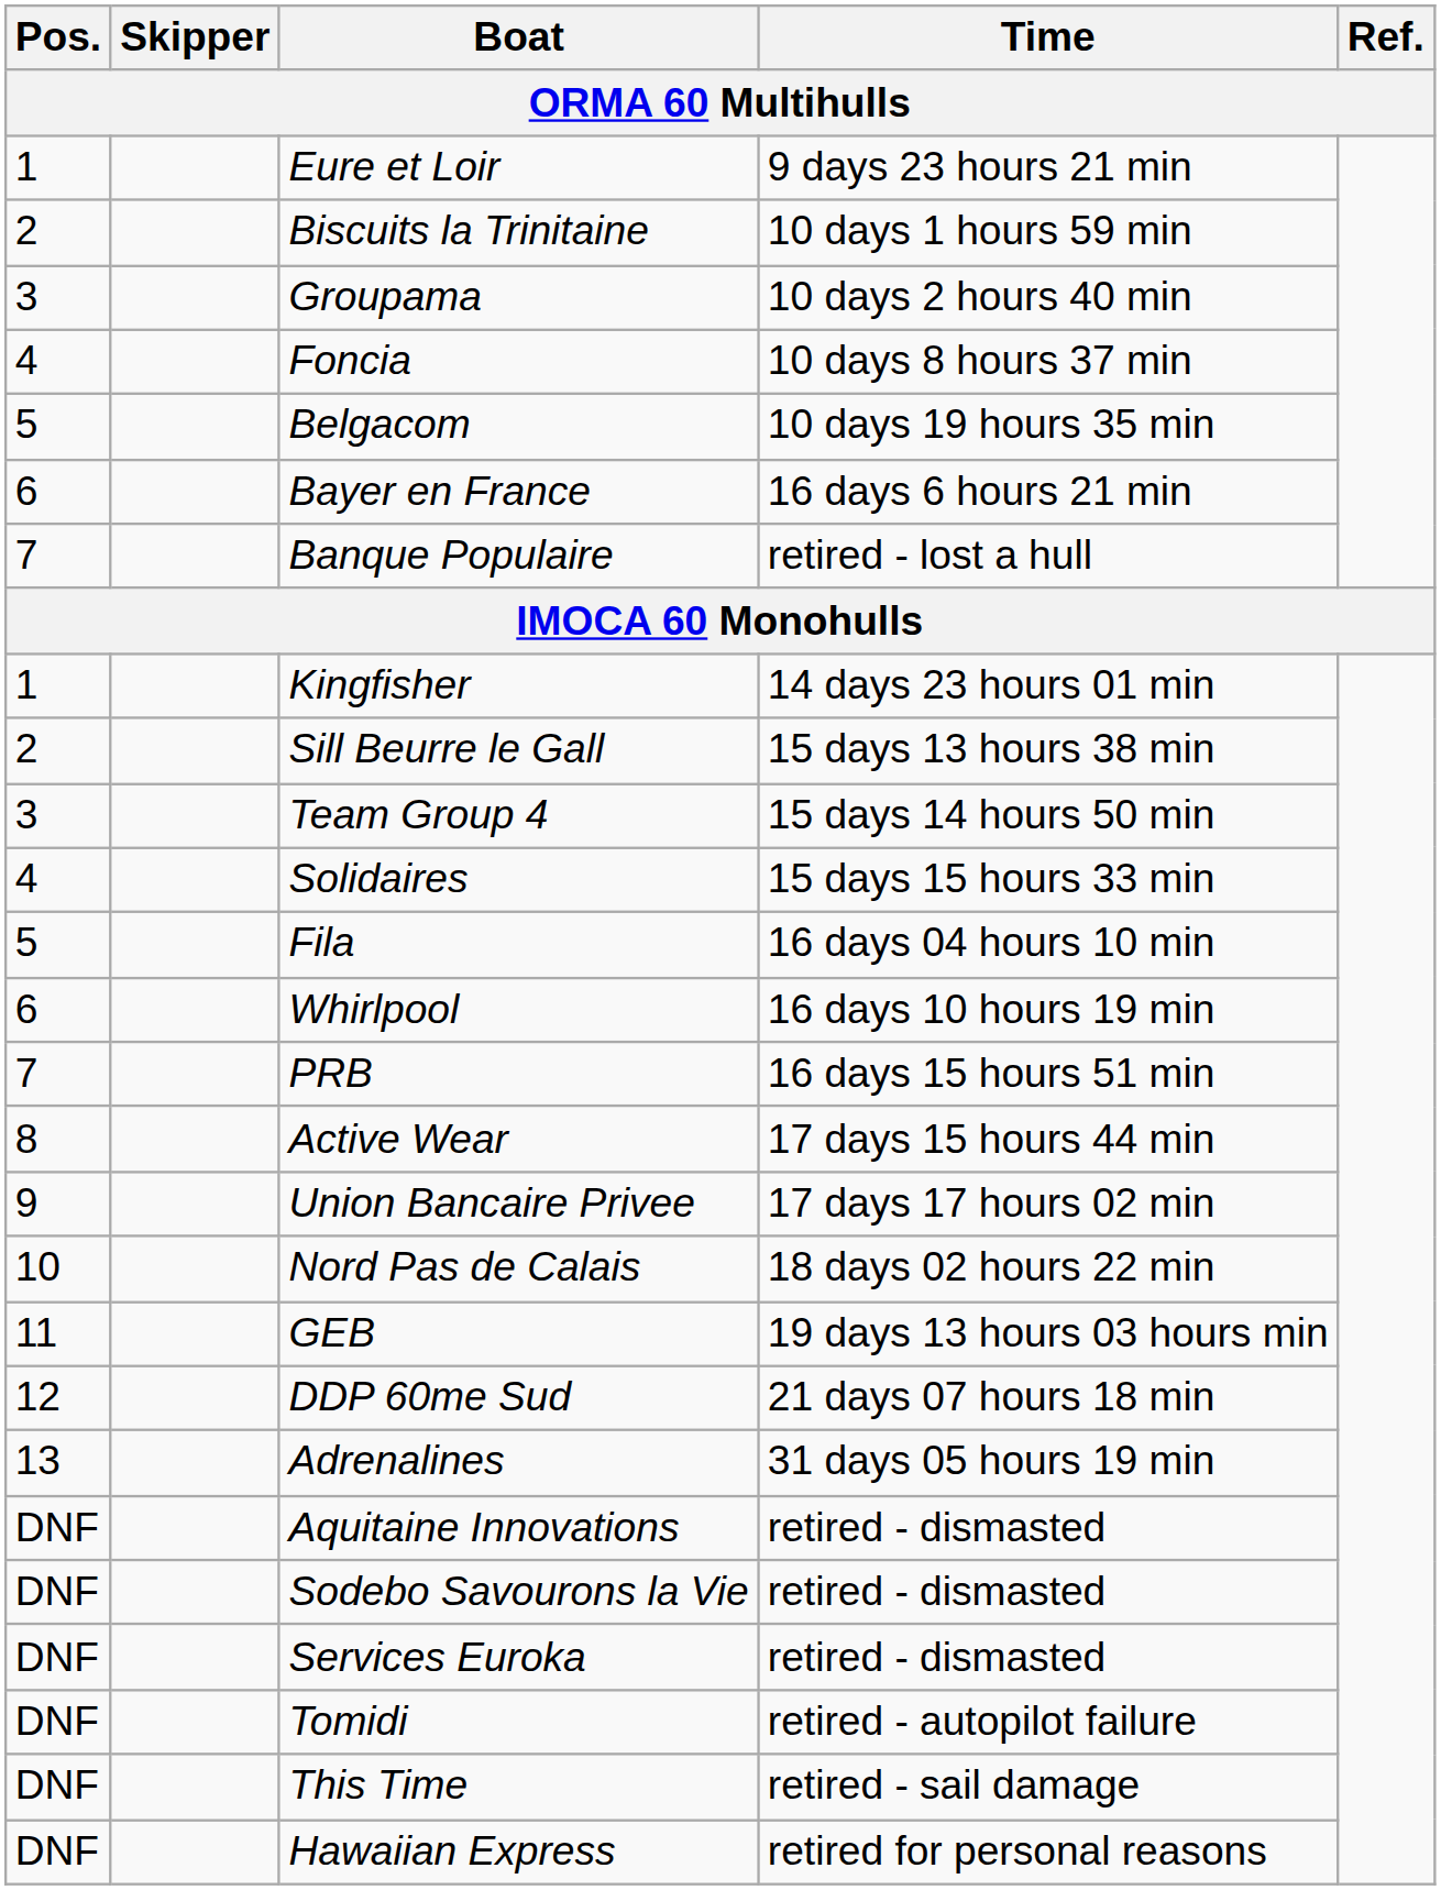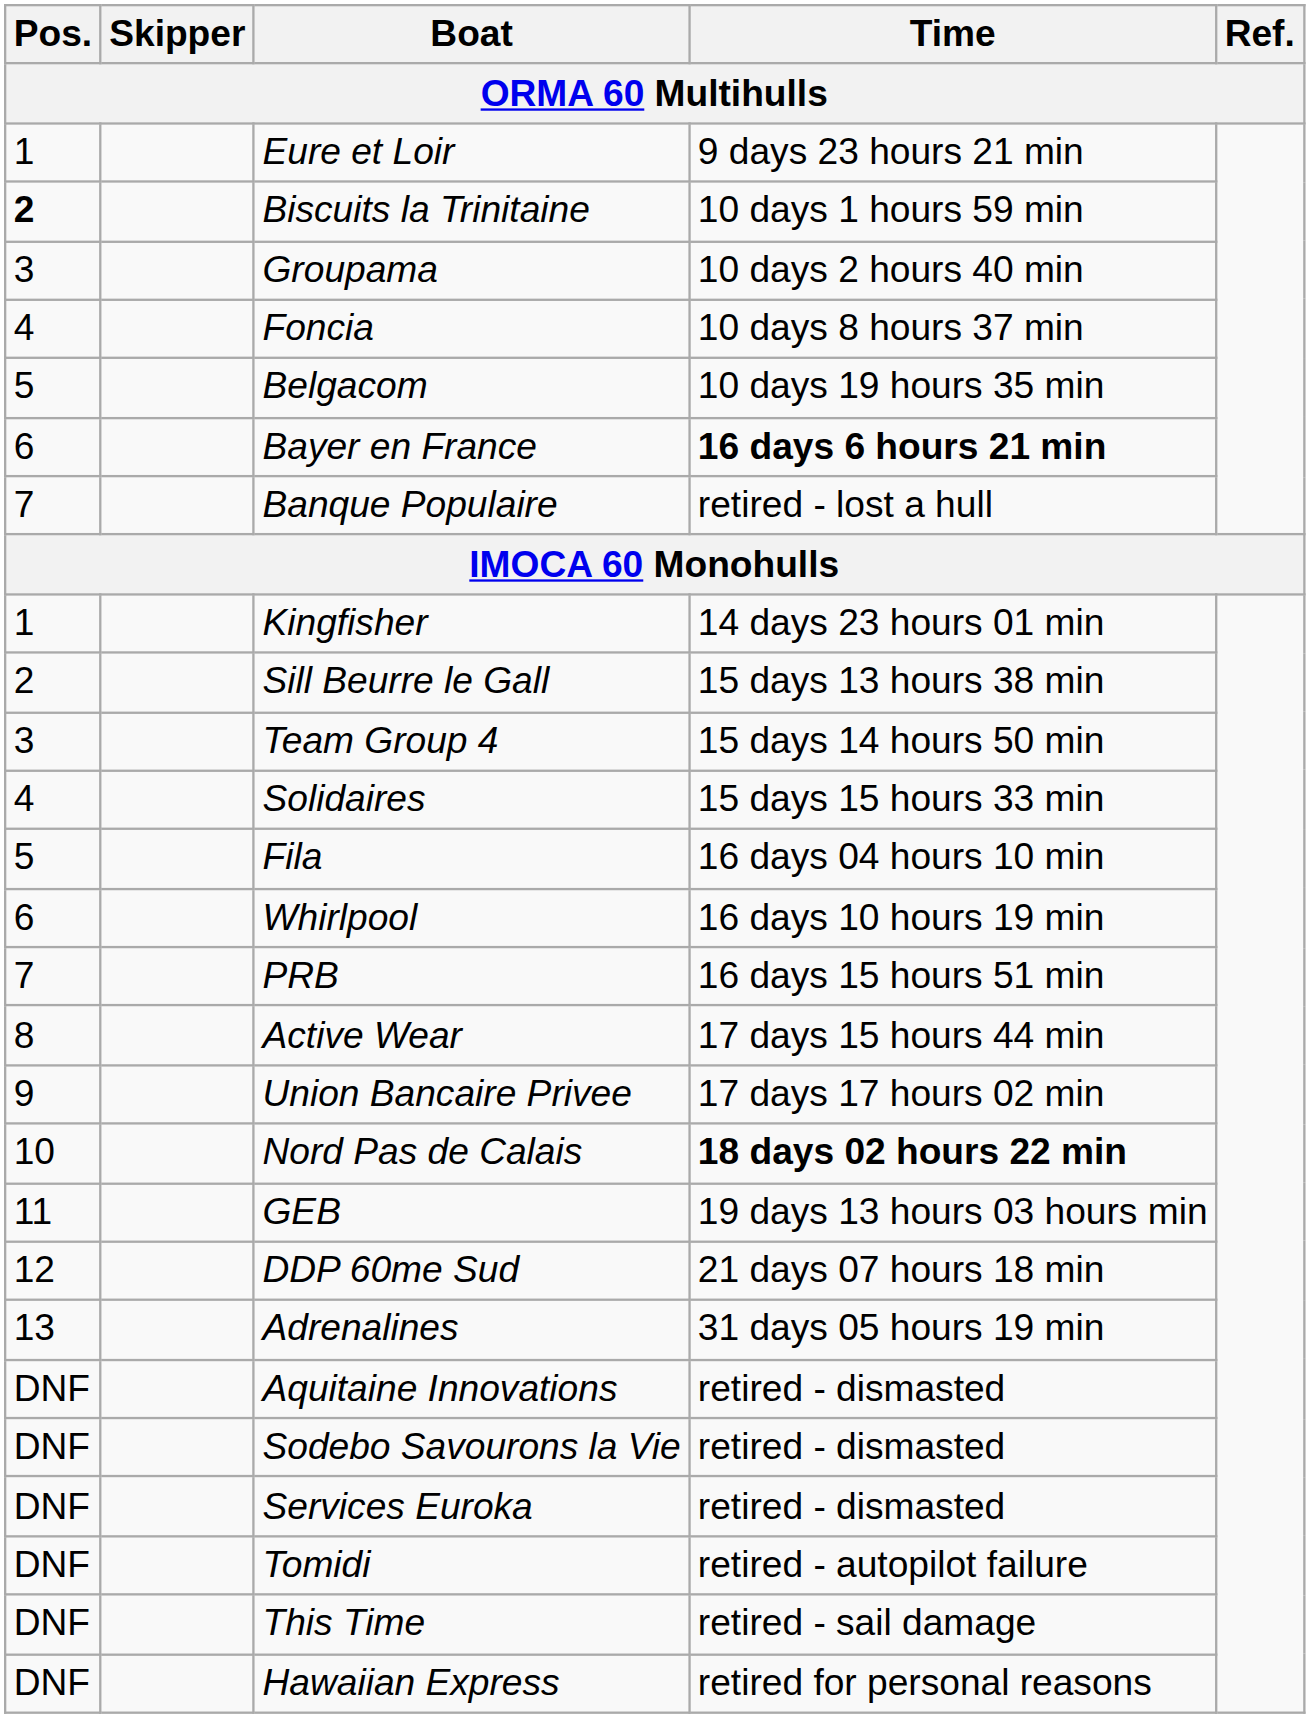Biscuits la Trinitaine | Pos.: normal -> bold
Bayer en France | Time: normal -> bold
Nord Pas de Calais | Time: normal -> bold
